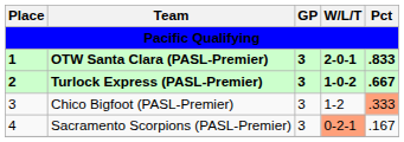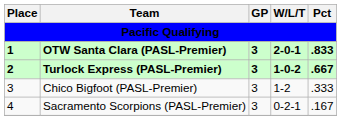Chico Bigfoot (PASL-Premier) | Pct: lightsalmon background -> no background
Sacramento Scorpions (PASL-Premier) | W/L/T: lightsalmon background -> no background
